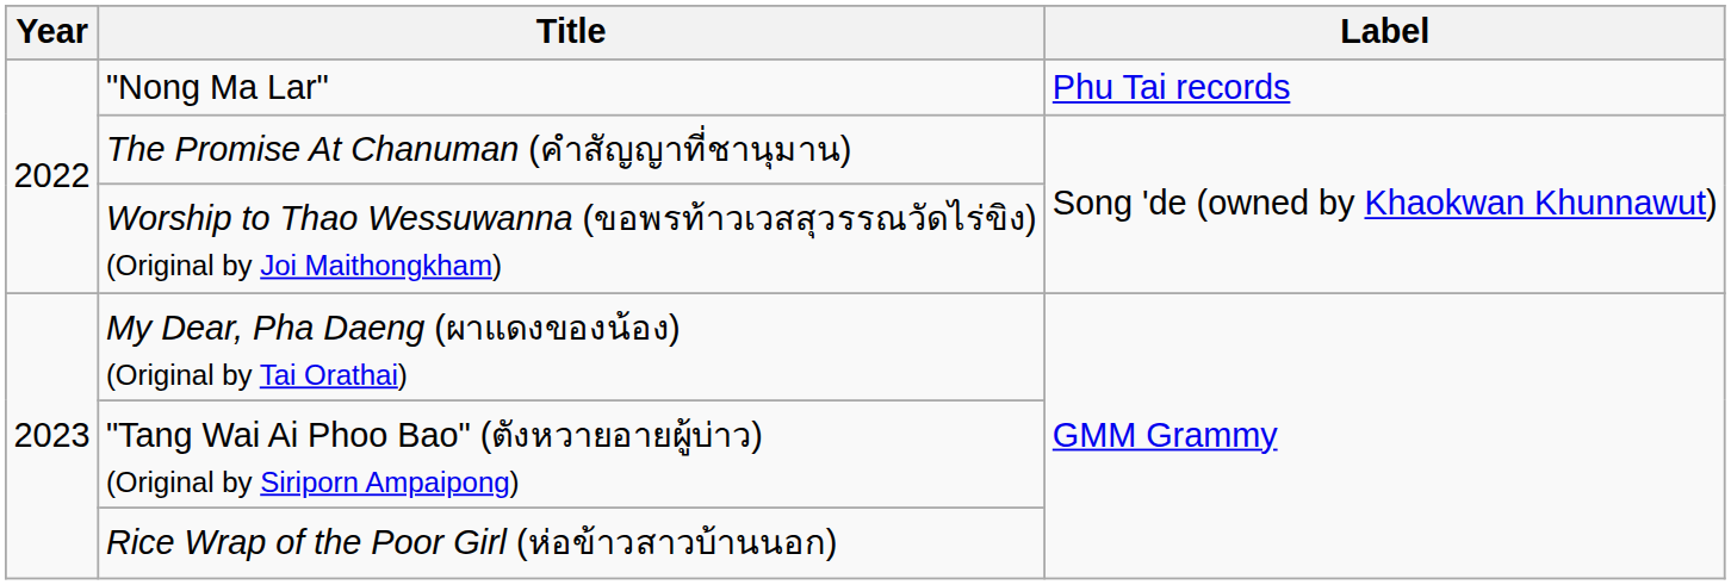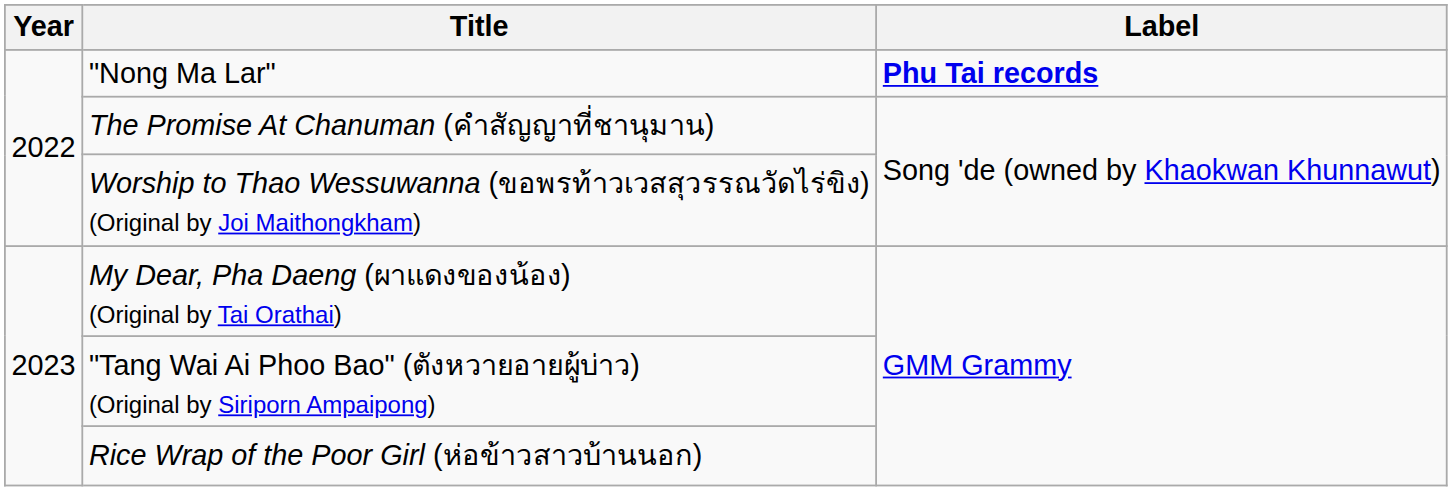"Nong Ma Lar" | Label: normal -> bold
